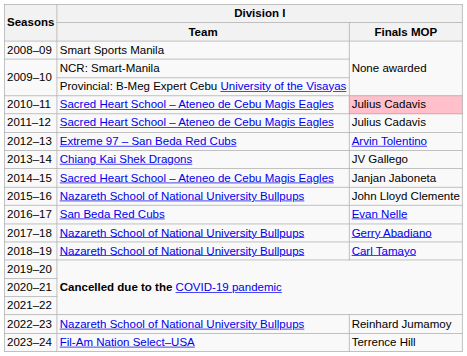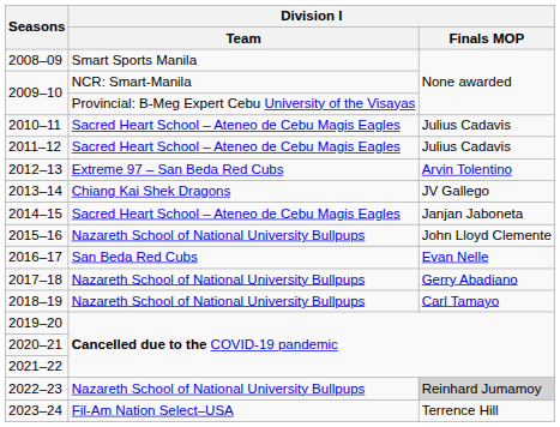2010–11 | Division I / Finals MOP: pink background -> no background
2022–23 | Division I / Finals MOP: no background -> lightgrey background
